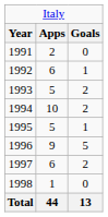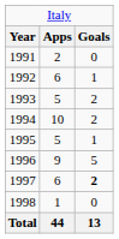1997 | column 3: normal -> bold
